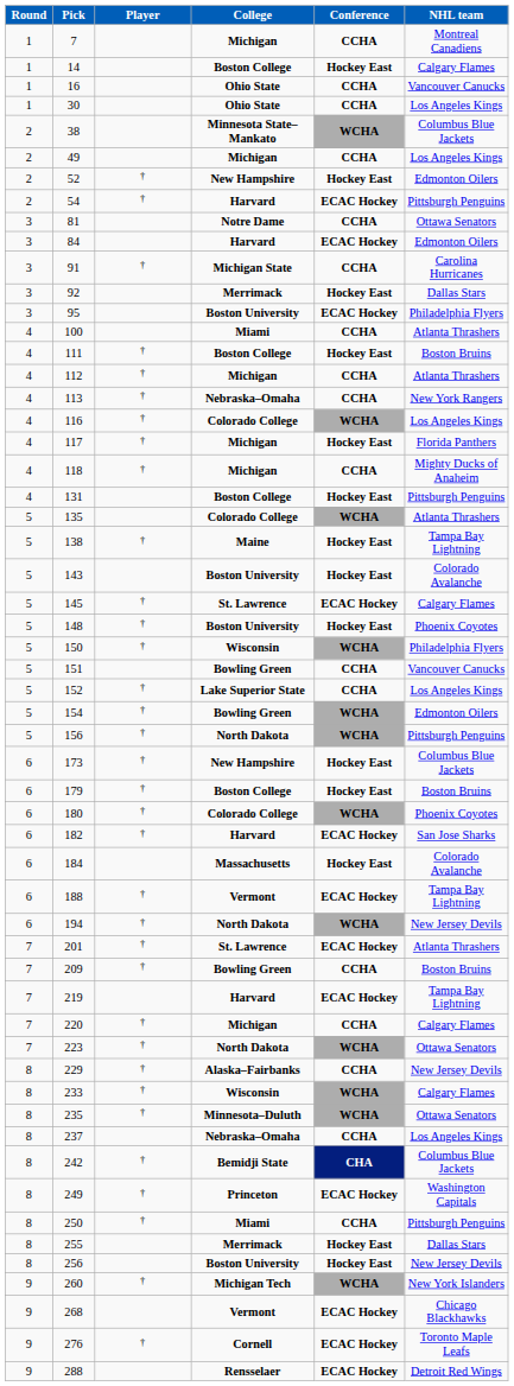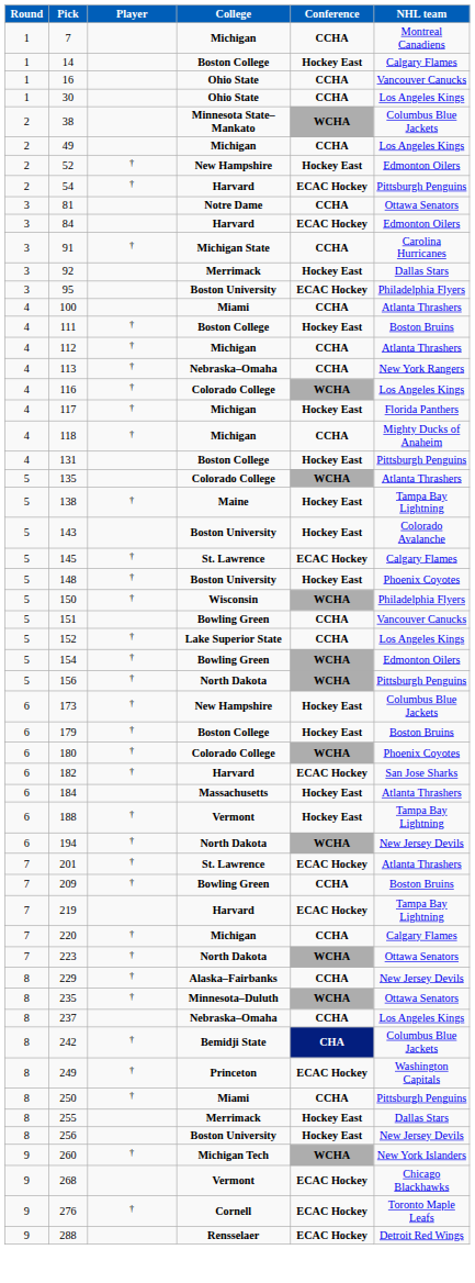184 | NHL team: Colorado Avalanche -> Atlanta Thrashers
188 | Conference: ECAC Hockey -> Hockey East
- row: 8 | 233 | † | Wisconsin | WCHA | Calgary Flames
